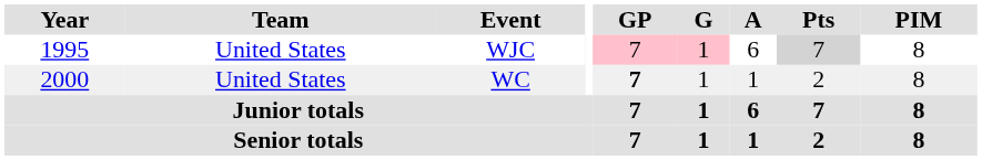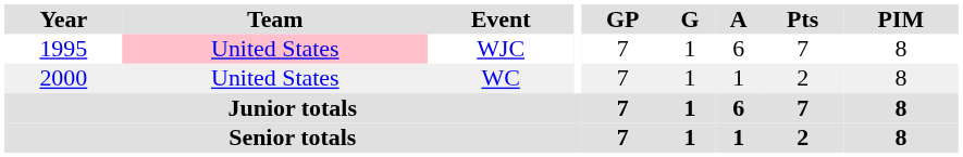WJC | Team: no background -> pink background
WJC | GP: pink background -> no background
WJC | G: pink background -> no background
WJC | Pts: lightgrey background -> no background
WC | GP: bold -> normal
